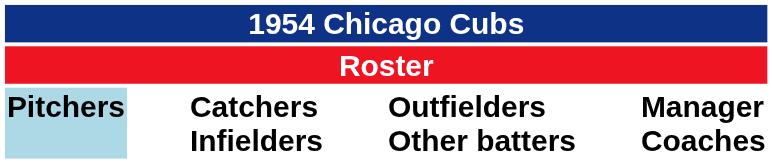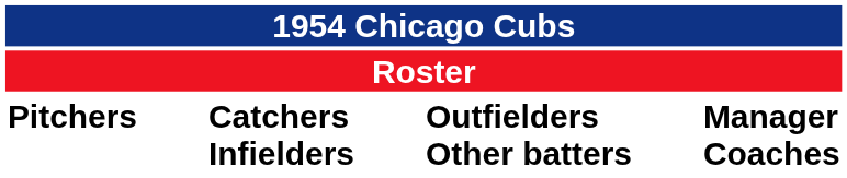Pitchers | column 1: lightblue background -> no background
